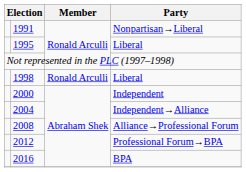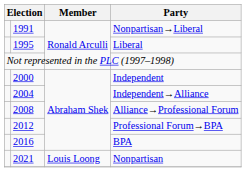- row: 1998 | Ronald Arculli | Liberal
+ row: 2021 | Louis Loong | Nonpartisan
